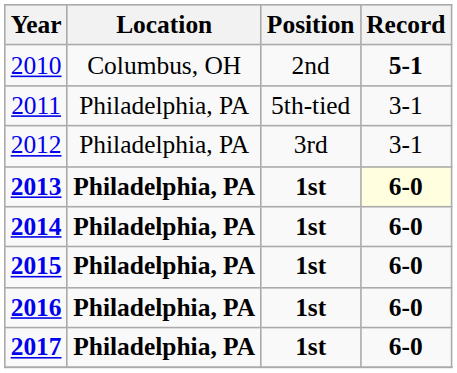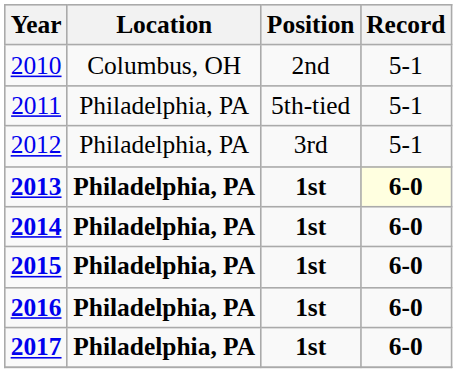2010 | Record: bold -> normal
2011 | Record: 3-1 -> 5-1
2012 | Record: 3-1 -> 5-1
